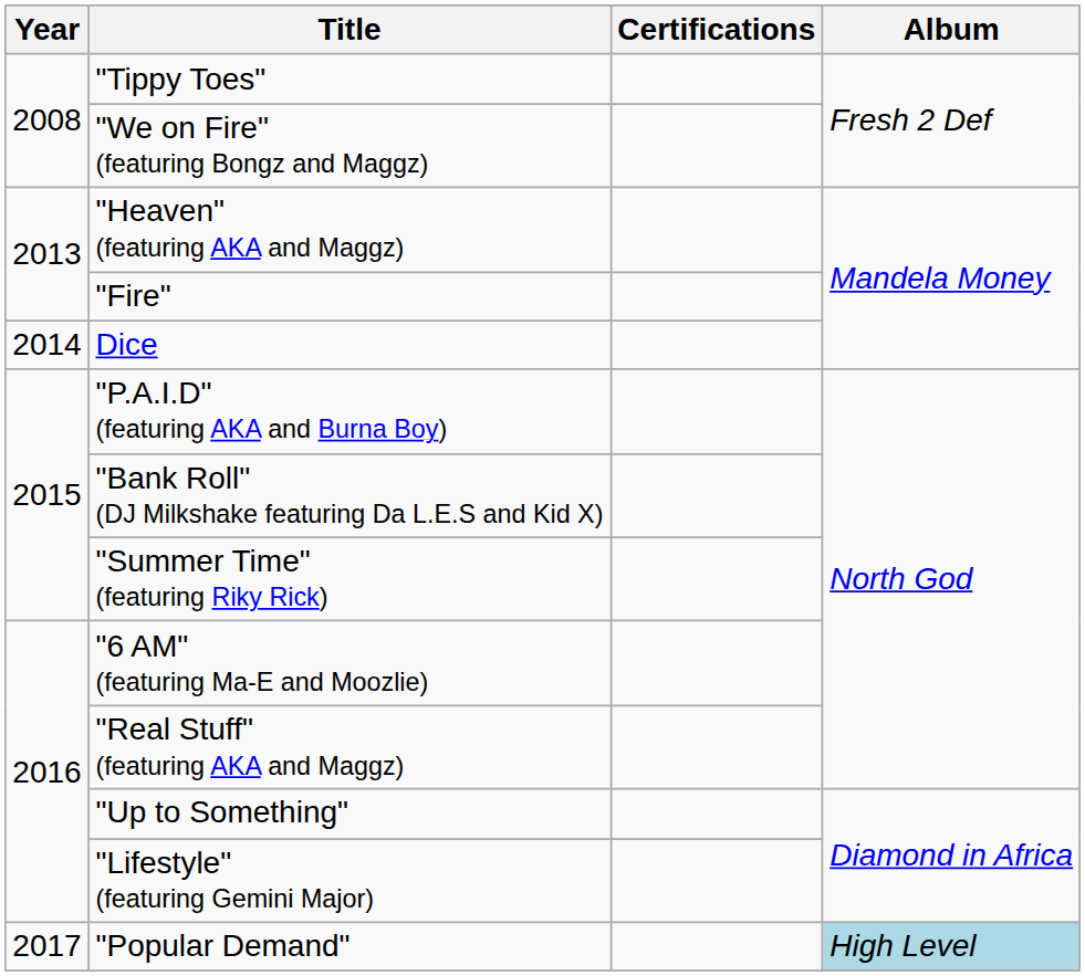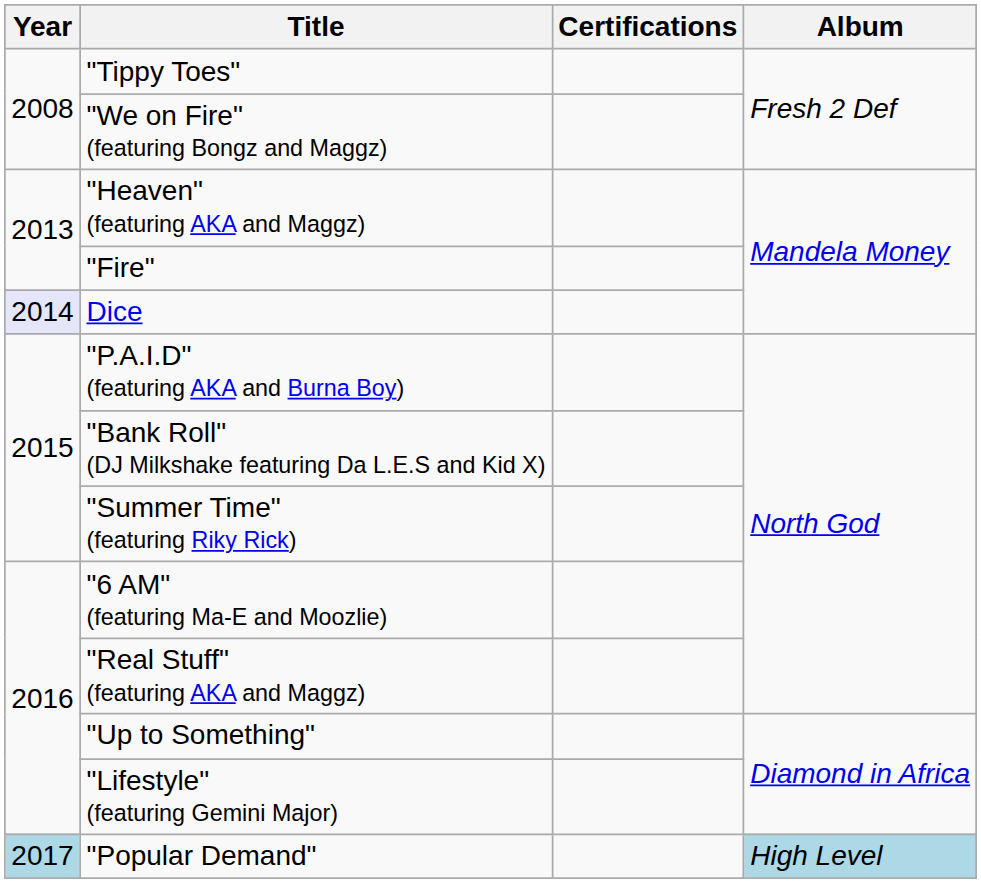Dice | Year: no background -> lavender background
"Popular Demand" | Year: no background -> lightblue background
